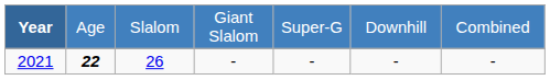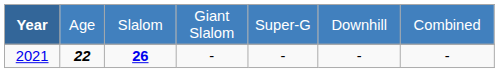2021 | column 3: normal -> bold
